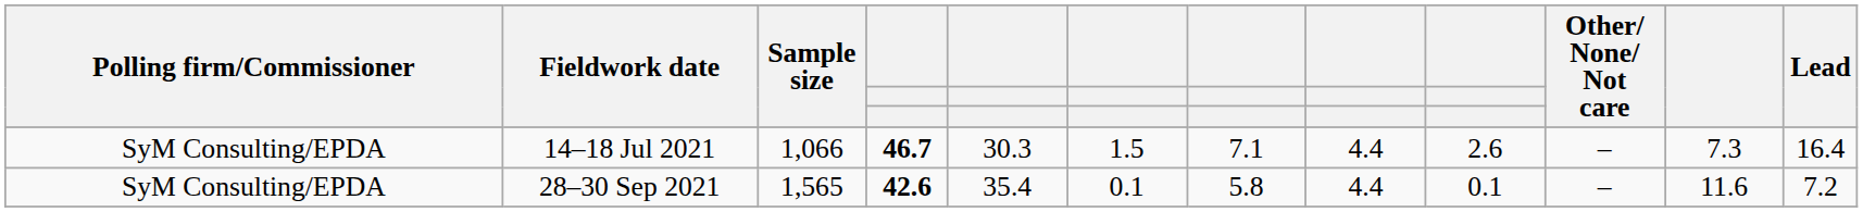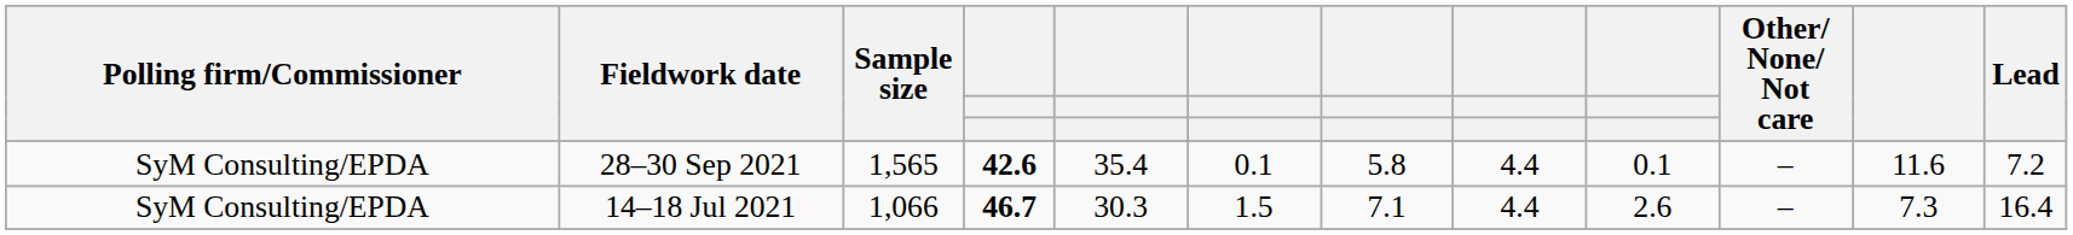rows swapped: 28–30 Sep 2021 <-> 14–18 Jul 2021
